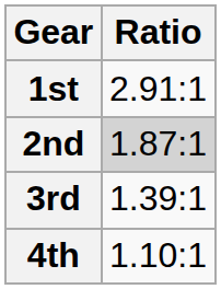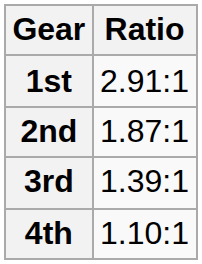2nd | Ratio: lightgrey background -> no background
